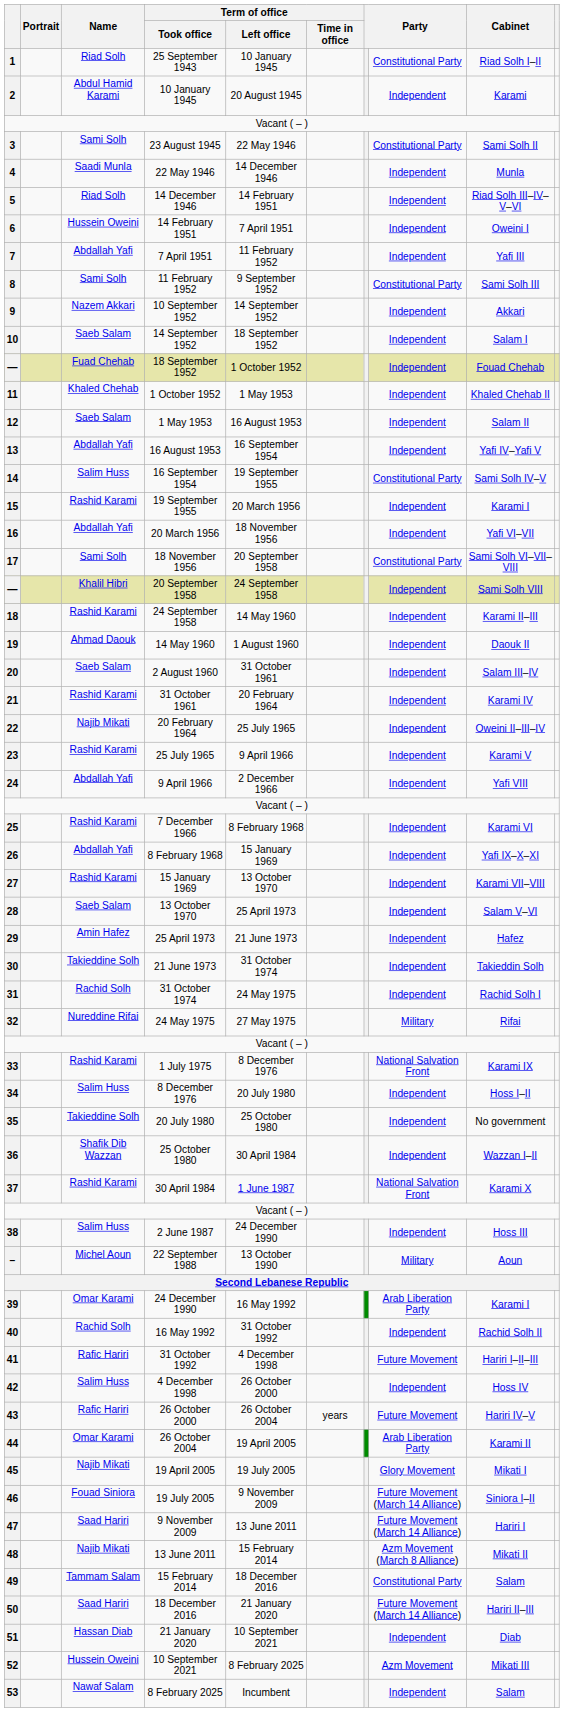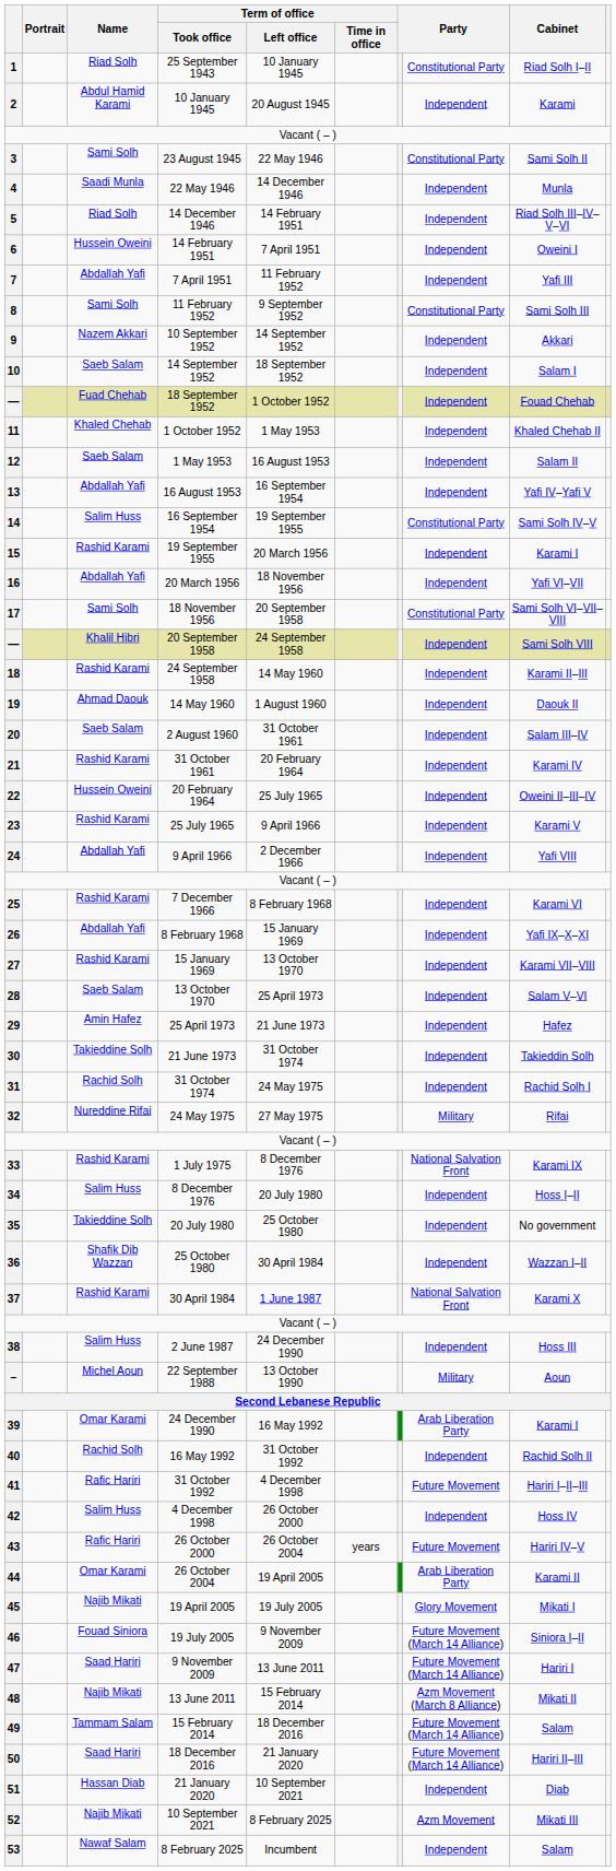22 | Name: Najib Mikati -> Hussein Oweini
49 | column 8: Constitutional Party -> Future Movement (March 14 Alliance)
52 | Name: Hussein Oweini -> Najib Mikati
